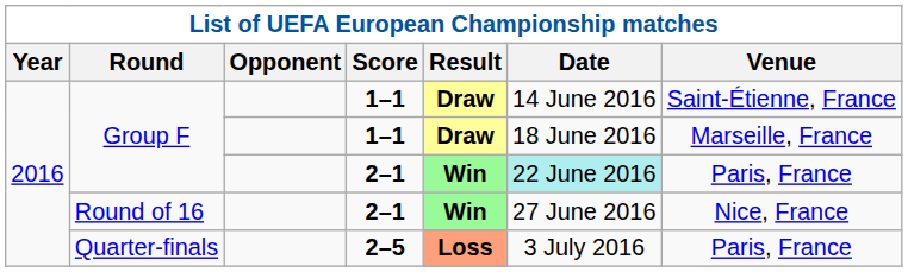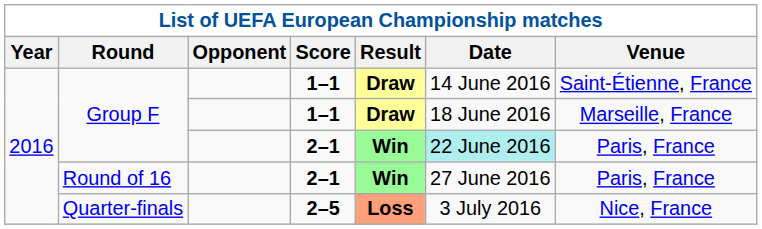Round of 16 | Venue: Nice, France -> Paris, France
Quarter-finals | Venue: Paris, France -> Nice, France
